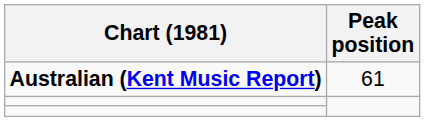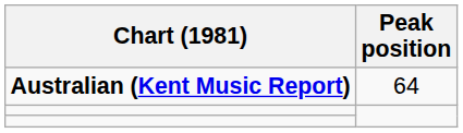row 2 | Peak position: 61 -> 64
